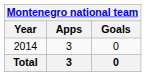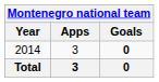2014 | Goals: normal -> bold
